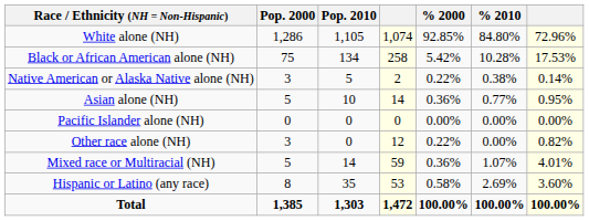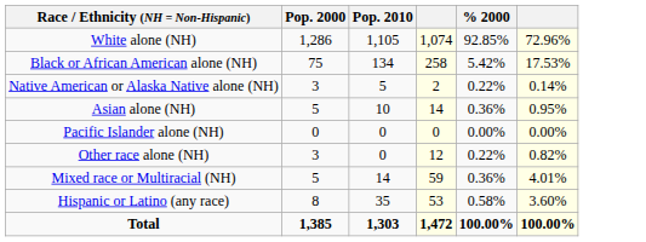- column: % 2010 | 84.80% | 10.28% | 0.38% | 0.77% | 0.00% | 0.00% | 1.07% | 2.69% | 100.00%
